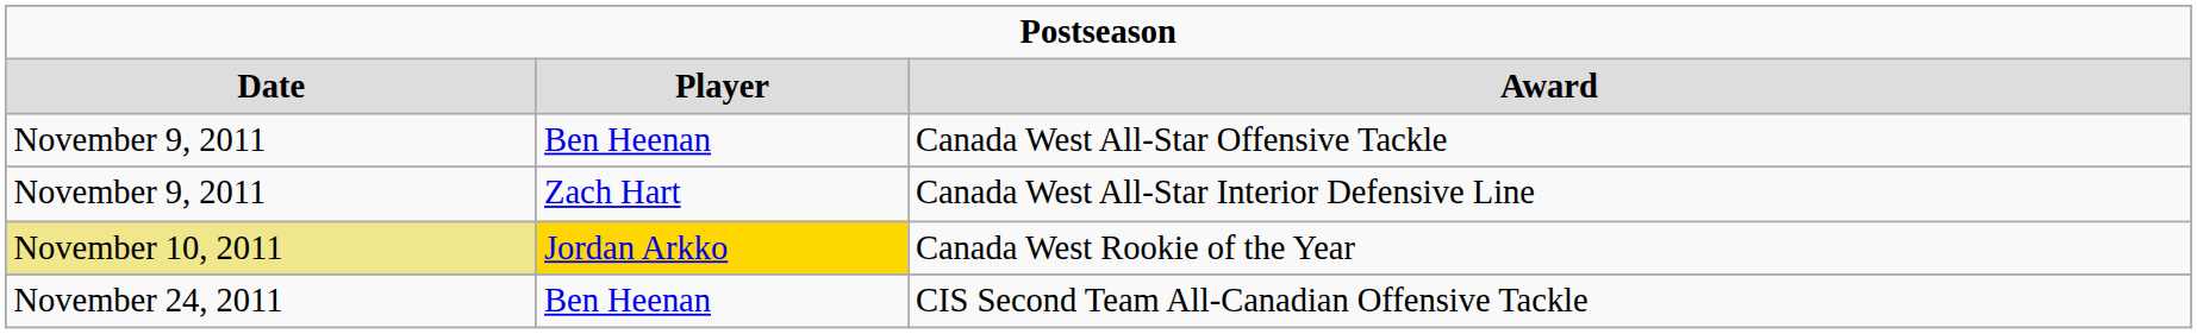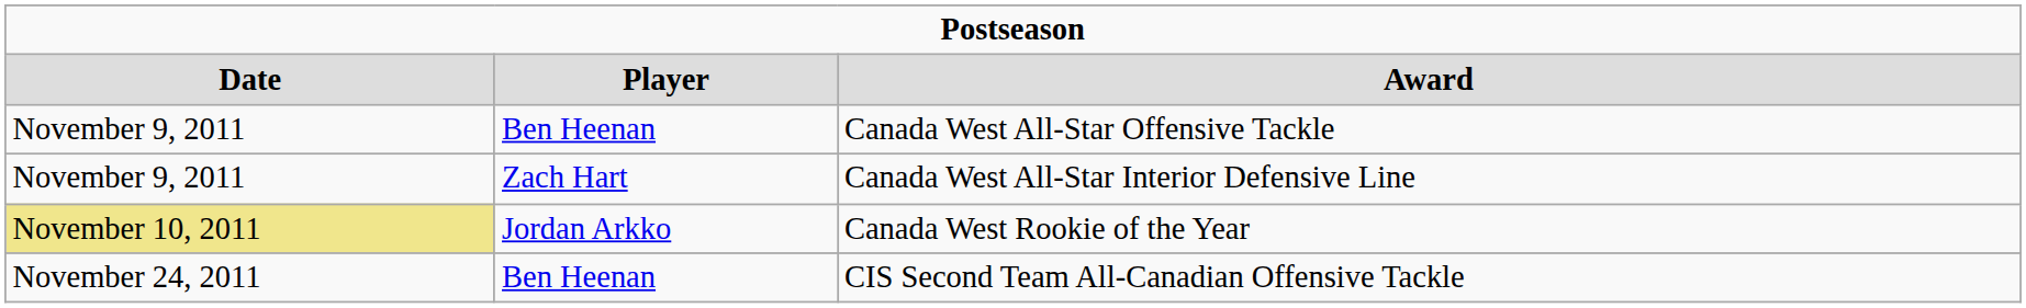Canada West Rookie of the Year | column 2: gold background -> no background
